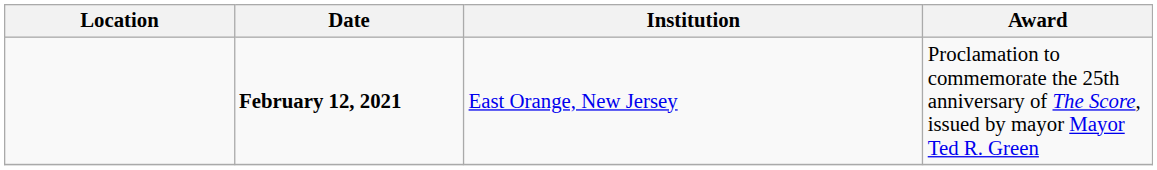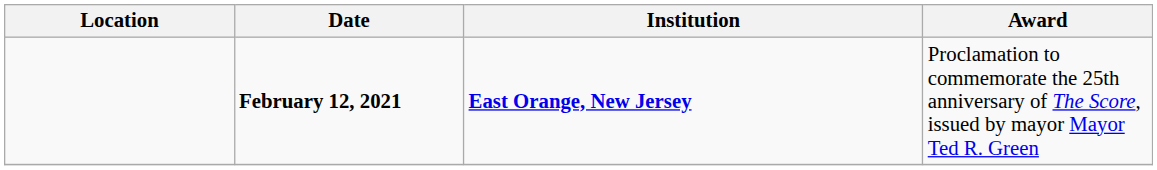February 12, 2021 | Institution: normal -> bold
